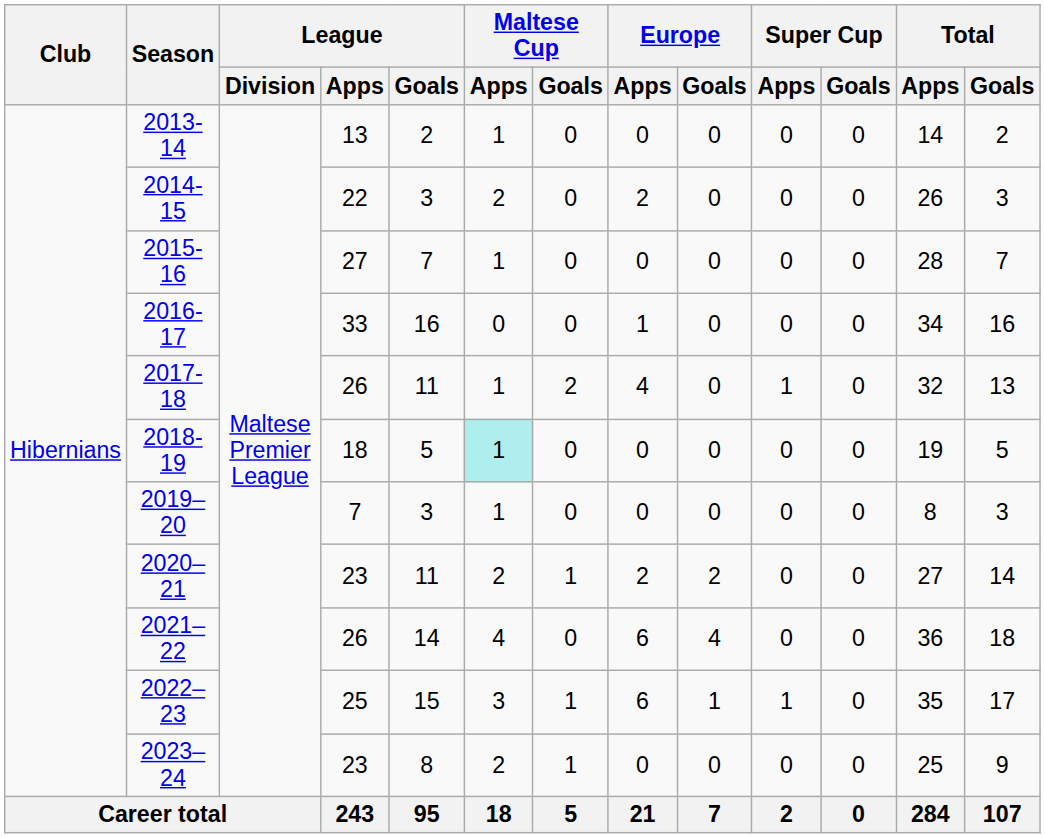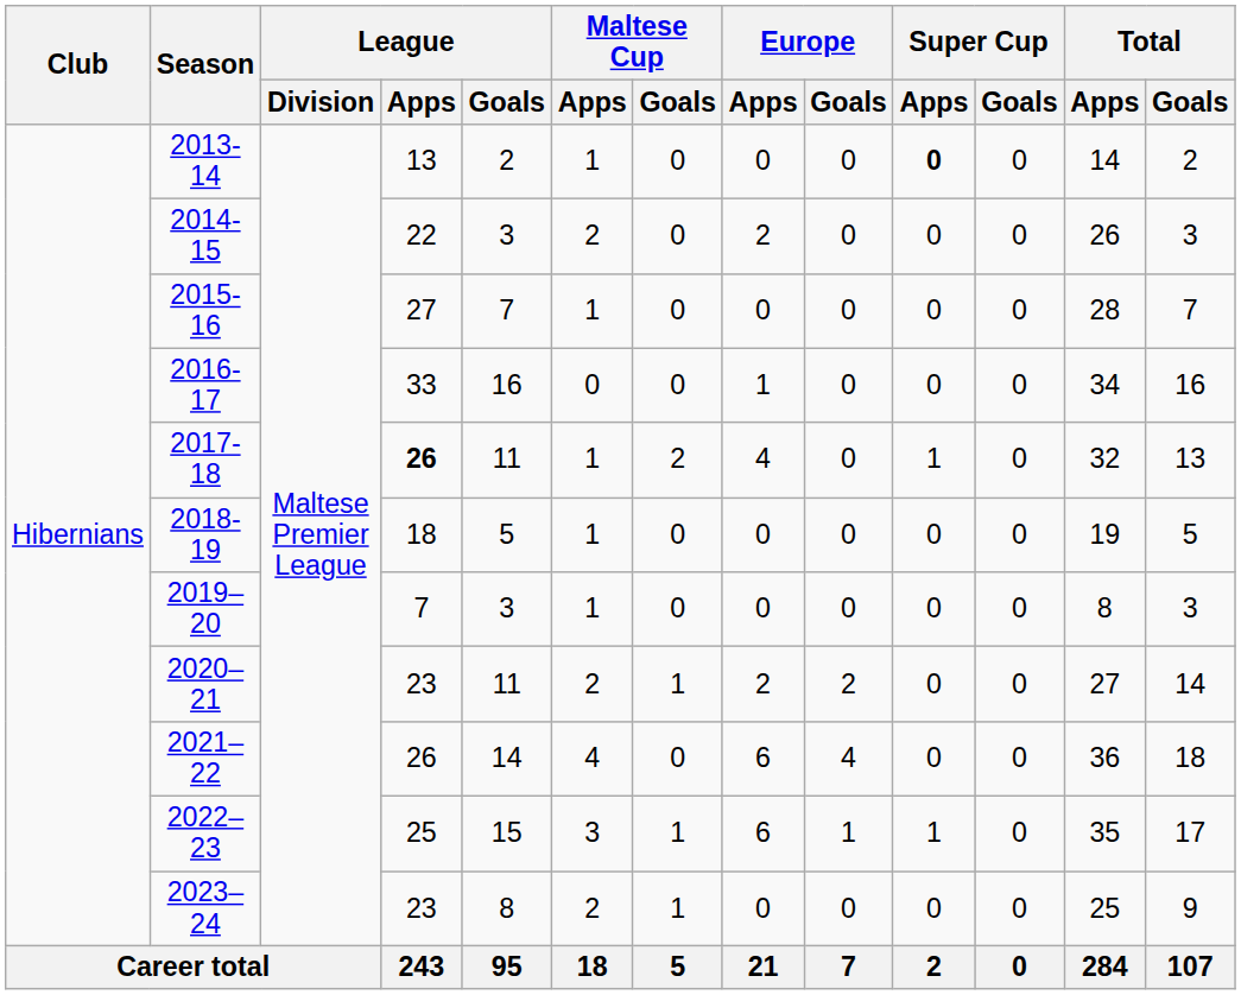2013-14 | Super Cup / Apps: normal -> bold
2017-18 | League / Apps: normal -> bold
2018-19 | Maltese Cup / Apps: paleturquoise background -> no background
